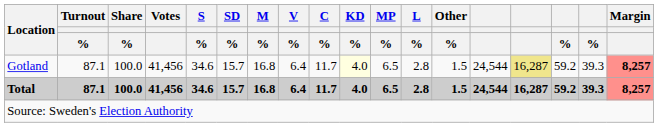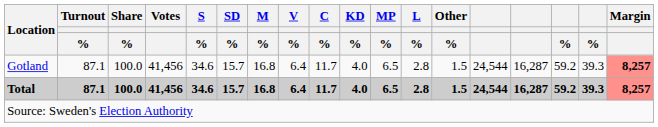Gotland | KD / %: lightyellow background -> no background
Gotland | column 15: khaki background -> no background
